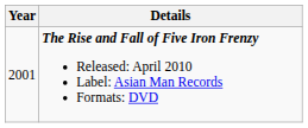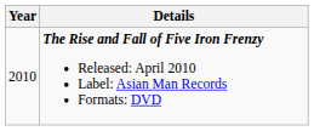row 2 | Year: 2001 -> 2010
